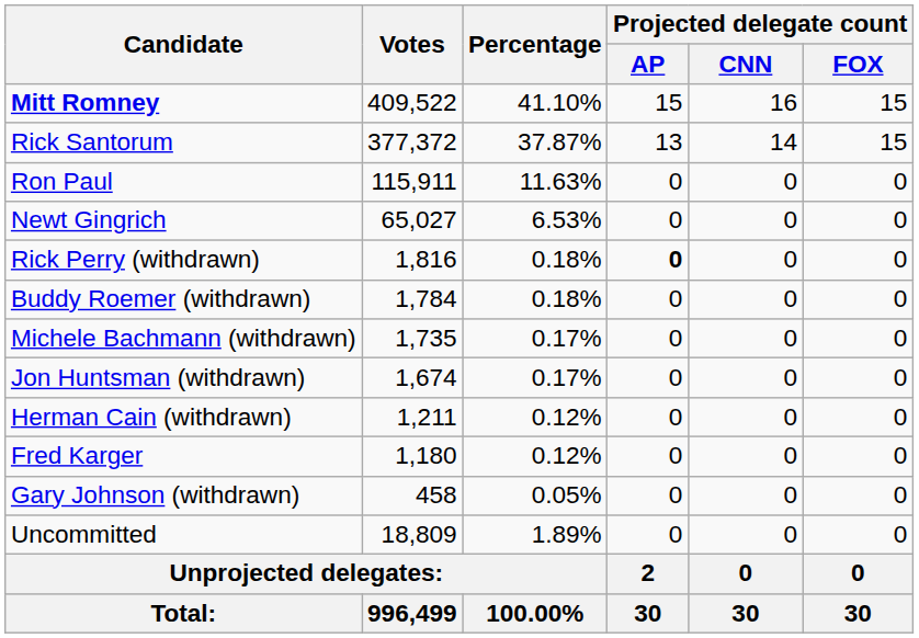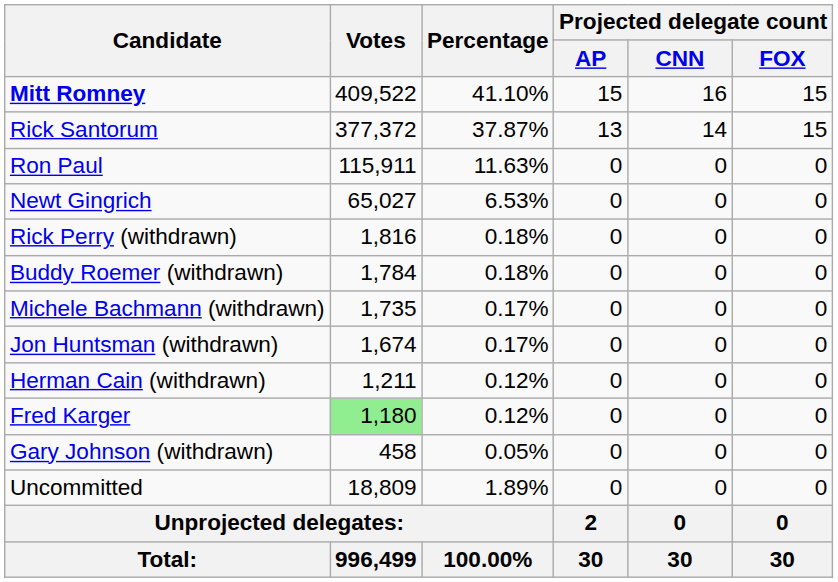Rick Perry (withdrawn) | Projected delegate count / AP: bold -> normal
Fred Karger | Votes: no background -> lightgreen background
